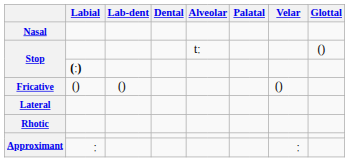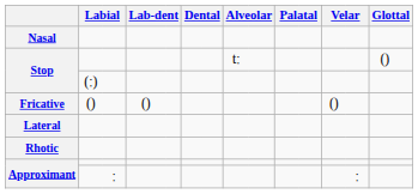Stop / (ː) | column 2: bold -> normal
